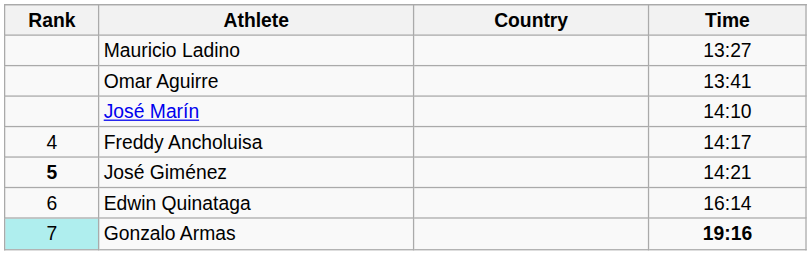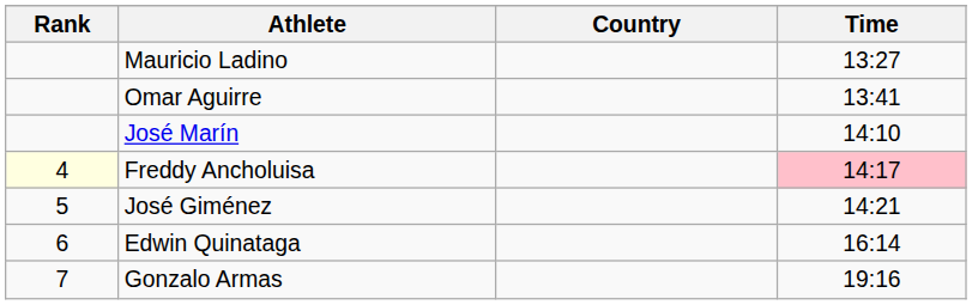Freddy Ancholuisa | Rank: no background -> lightyellow background
Freddy Ancholuisa | Time: no background -> pink background
José Giménez | Rank: bold -> normal
Gonzalo Armas | Rank: paleturquoise background -> no background
Gonzalo Armas | Time: bold -> normal
